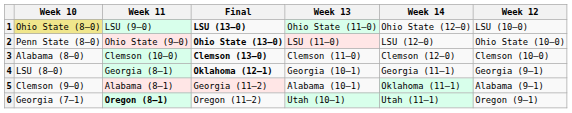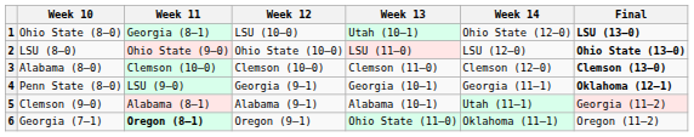columns swapped: Week 12 <-> Final
1 | Week 10: khaki background -> no background
1 | Week 11: LSU (9–0) -> Georgia (8–1)
1 | Week 13: Ohio State (11–0) -> Utah (10–1)
2 | Week 10: Penn State (8–0) -> LSU (8–0)
4 | Week 10: LSU (8–0) -> Penn State (8–0)
4 | Week 11: Georgia (8–1) -> LSU (9–0)
5 | Week 14: Oklahoma (11–1) -> Utah (11–1)
6 | Week 13: Utah (10–1) -> Ohio State (11–0)
6 | Week 14: Utah (11–1) -> Oklahoma (11–1)
